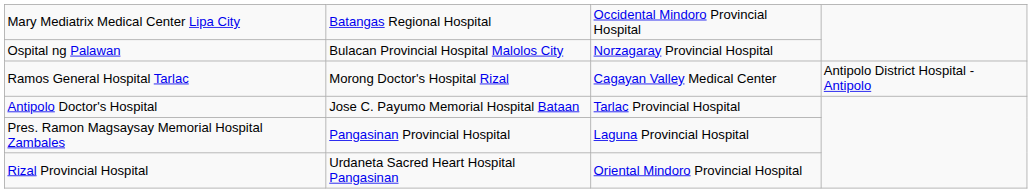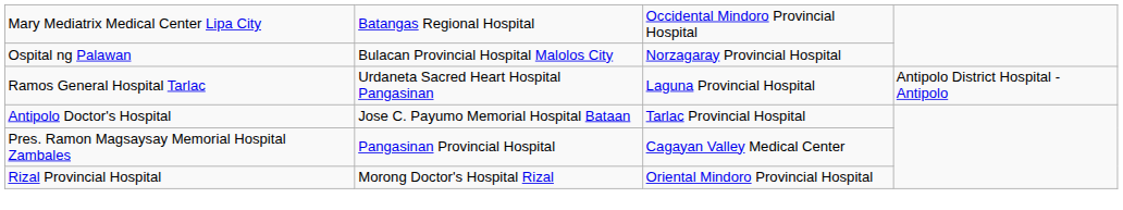Ramos General Hospital Tarlac | column 2: Morong Doctor's Hospital Rizal -> Urdaneta Sacred Heart Hospital Pangasinan
Ramos General Hospital Tarlac | column 3: Cagayan Valley Medical Center -> Laguna Provincial Hospital
Pres. Ramon Magsaysay Memorial Hospital Zambales | column 3: Laguna Provincial Hospital -> Cagayan Valley Medical Center
Rizal Provincial Hospital | column 2: Urdaneta Sacred Heart Hospital Pangasinan -> Morong Doctor's Hospital Rizal
